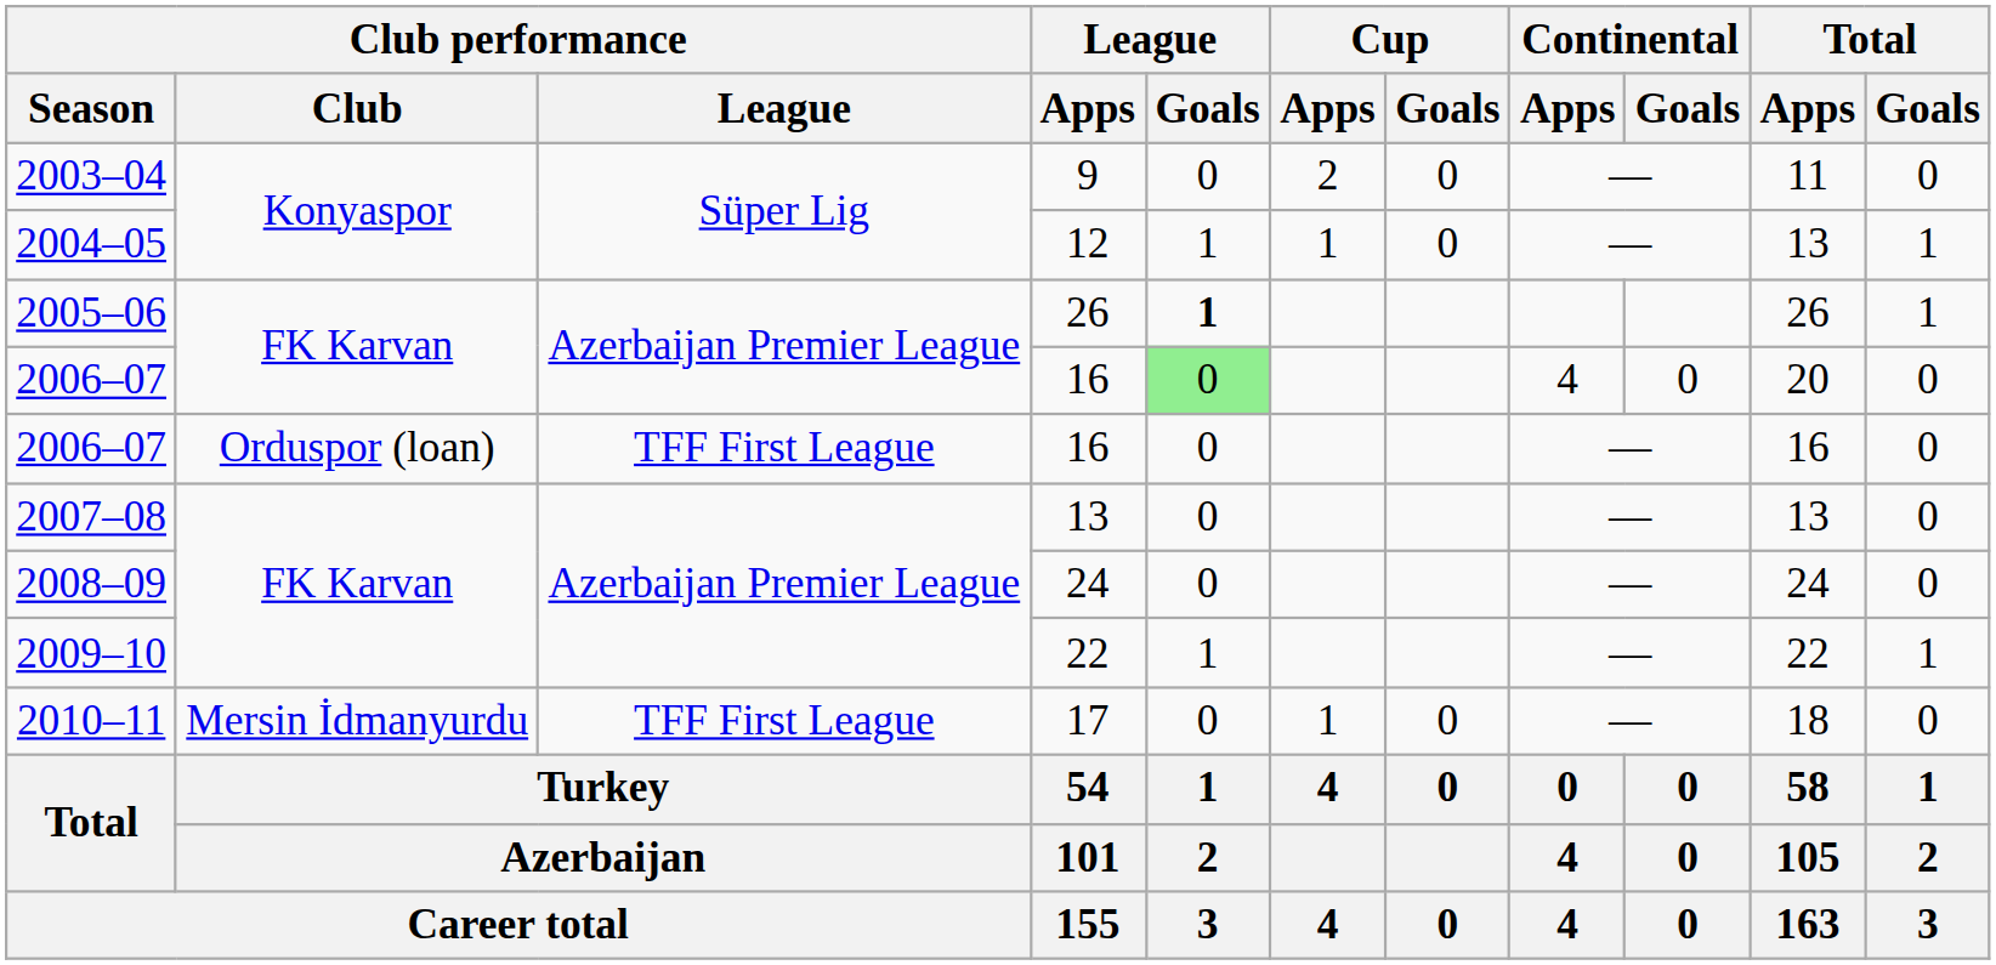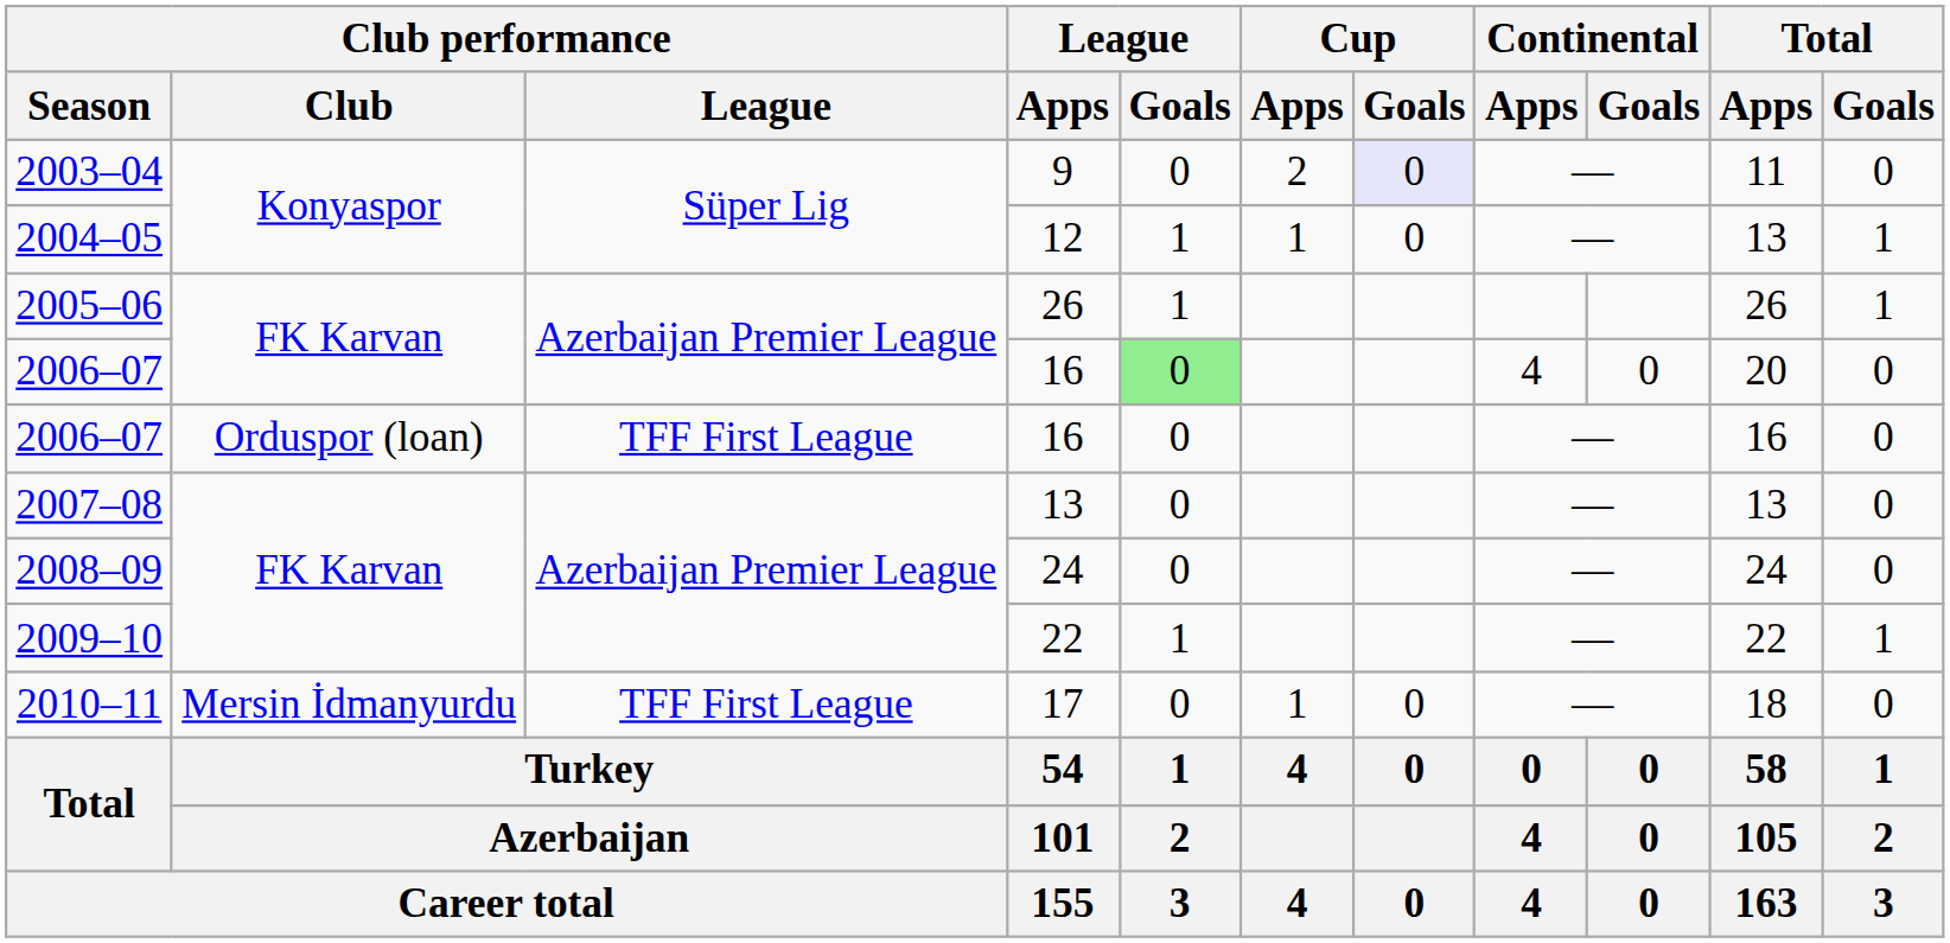2003–04 | Cup / Goals: no background -> lavender background
2005–06 | League / Goals: bold -> normal
